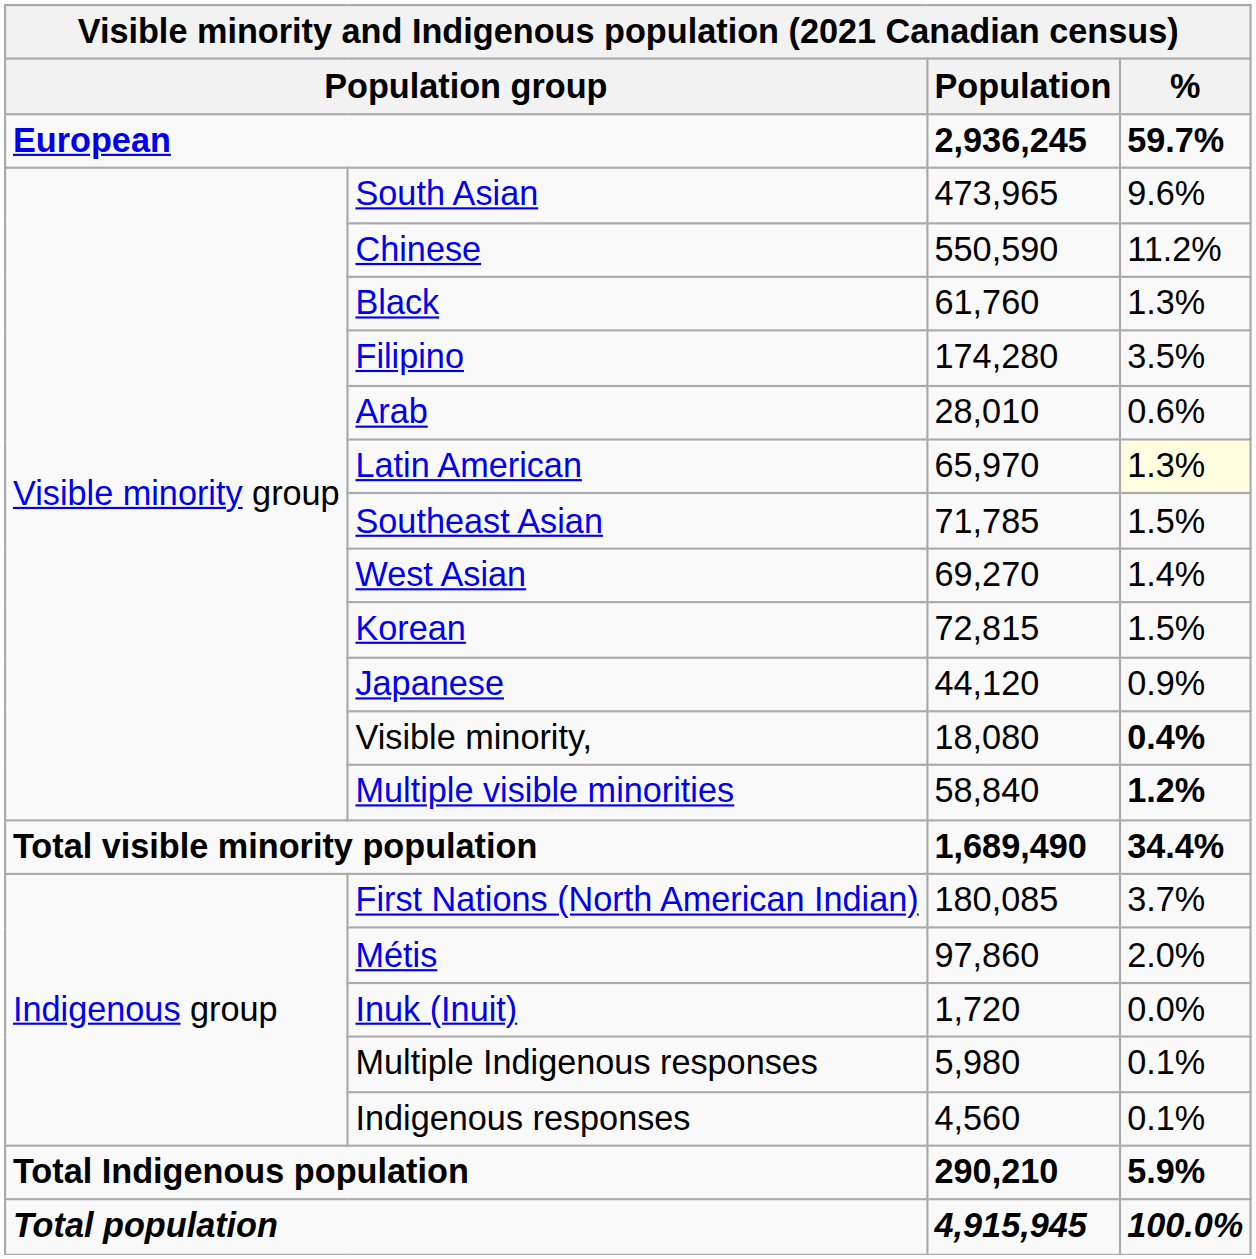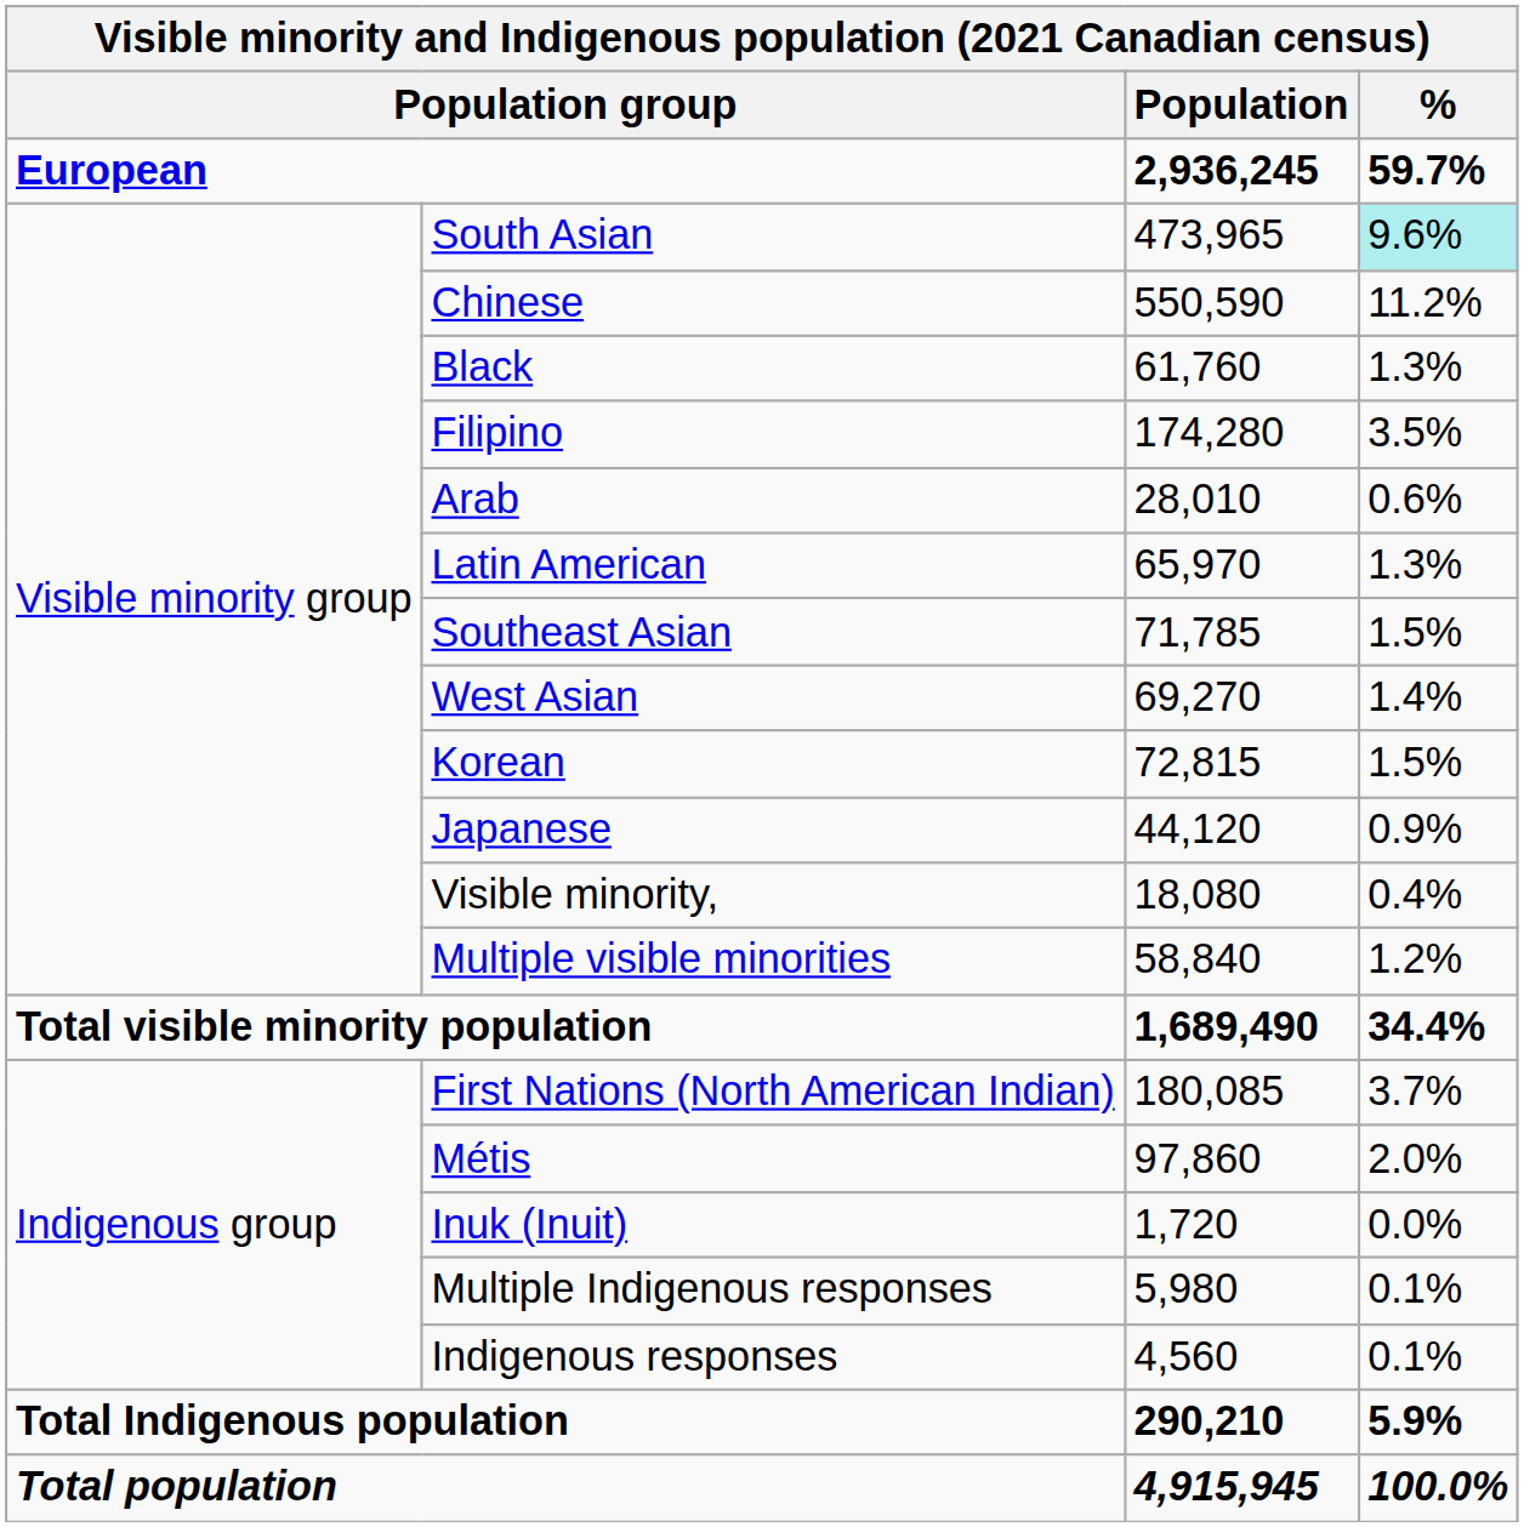South Asian | %: no background -> paleturquoise background
Latin American | %: lightyellow background -> no background
Visible minority, | %: bold -> normal
Multiple visible minorities | %: bold -> normal
